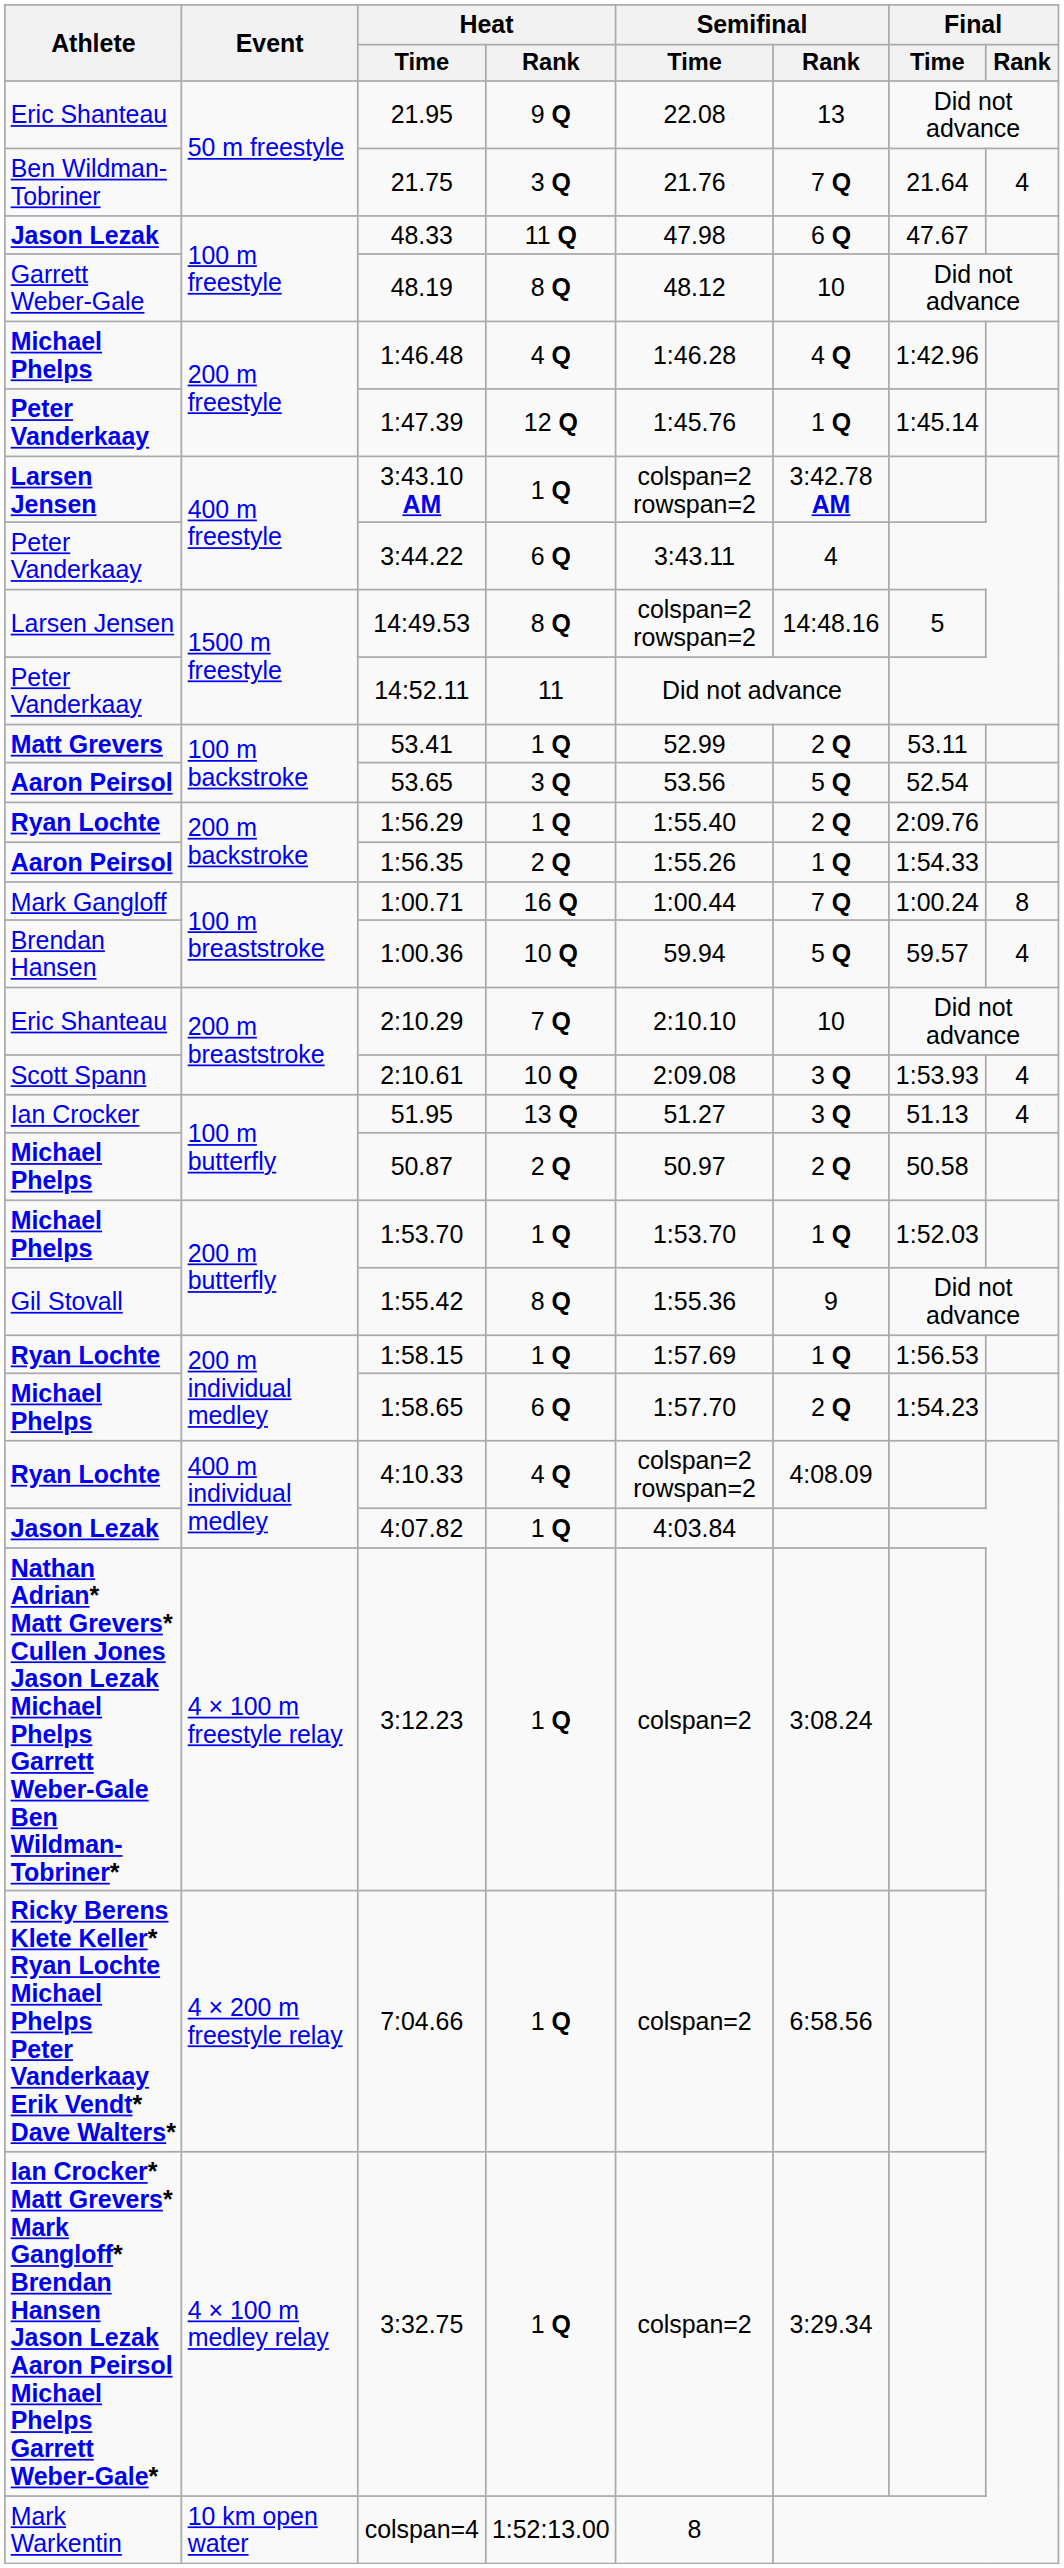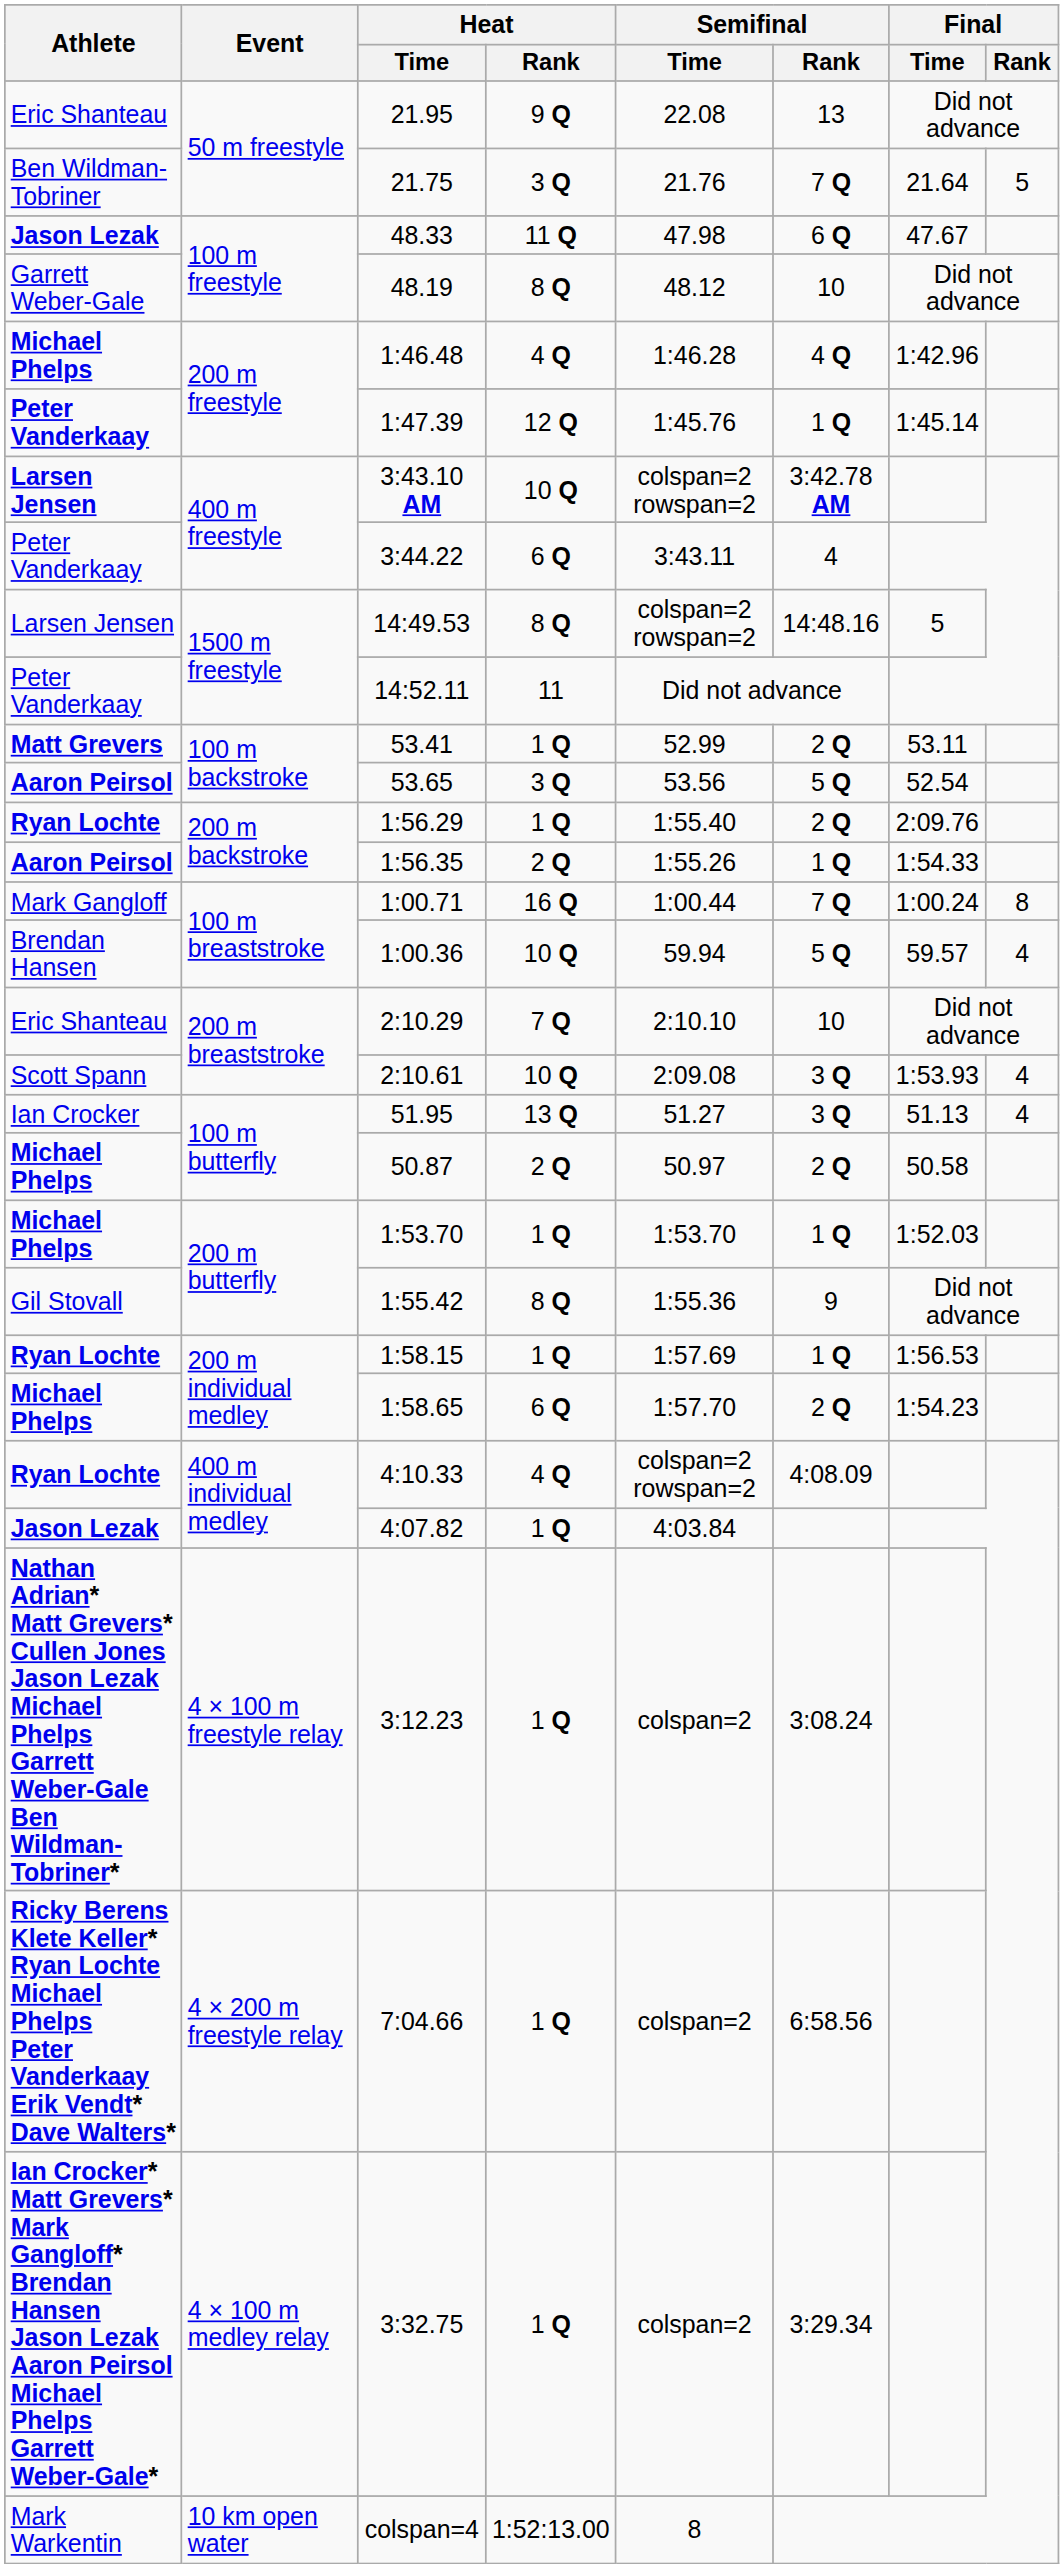21.75 | Final / Rank: 4 -> 5
3:43.10 AM | Heat / Rank: 1 Q -> 10 Q
